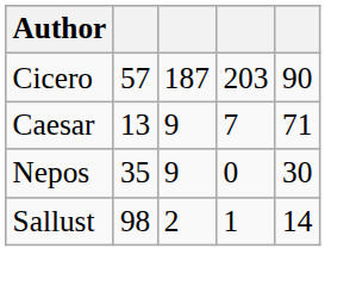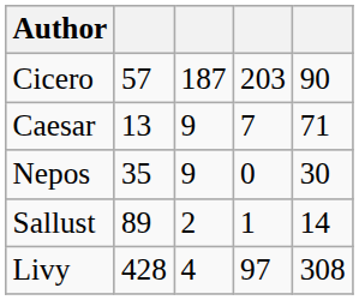Sallust | column 2: 98 -> 89
+ row: Livy | 428 | 4 | 97 | 308
